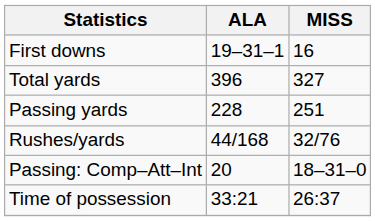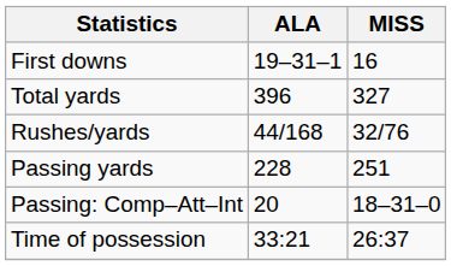rows swapped: Rushes/yards <-> Passing yards
